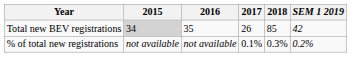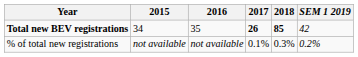row 2 | Year: normal -> bold
row 2 | 2015: lightgrey background -> no background
row 2 | 2017: normal -> bold
row 2 | 2018: normal -> bold
